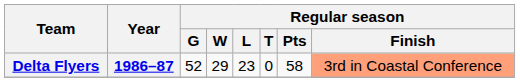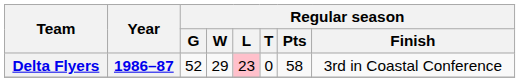Delta Flyers | Regular season / L: no background -> pink background
Delta Flyers | Regular season / Finish: lightsalmon background -> no background
